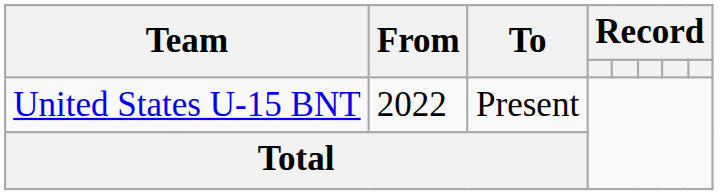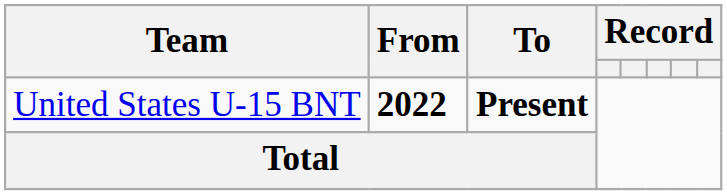United States U-15 BNT | From: normal -> bold
United States U-15 BNT | To: normal -> bold
